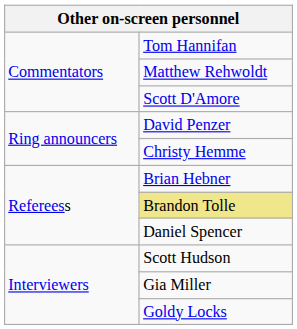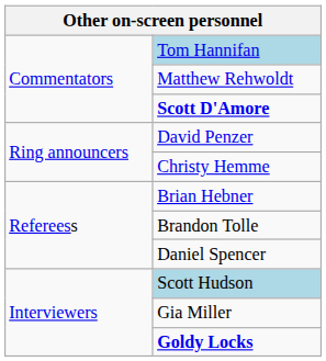Tom Hannifan | column 2: no background -> lightblue background
Scott D'Amore | column 2: normal -> bold
Brandon Tolle | column 2: khaki background -> no background
Scott Hudson | column 2: no background -> lightblue background
Goldy Locks | column 2: normal -> bold
